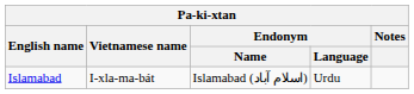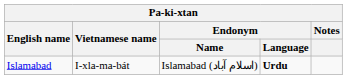Islamabad | Endonym / Language: normal -> bold
